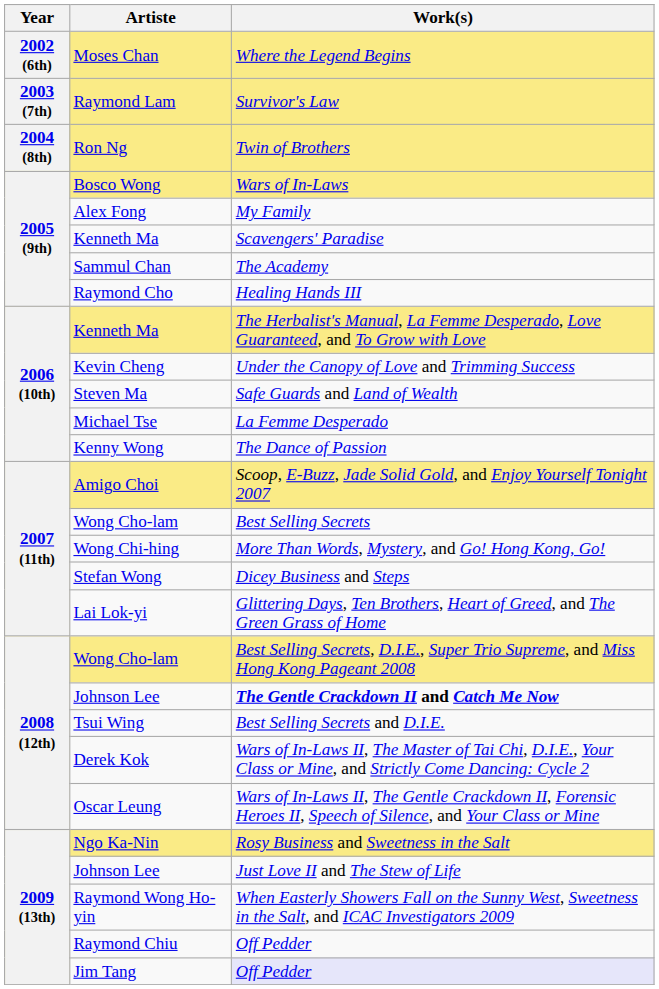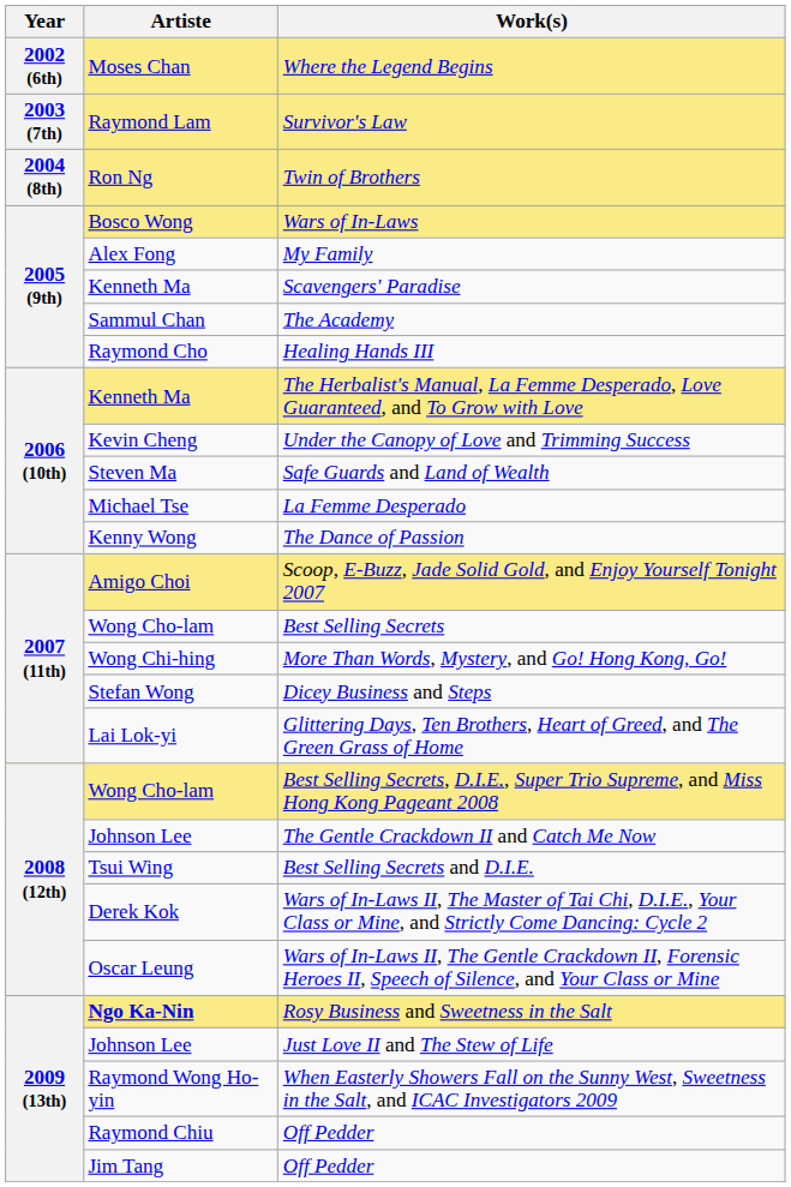The Gentle Crackdown II and Catch Me Now | Work(s): bold -> normal
Rosy Business and Sweetness in the Salt | Artiste: normal -> bold
Jim Tang / Off Pedder | Work(s): lavender background -> no background
